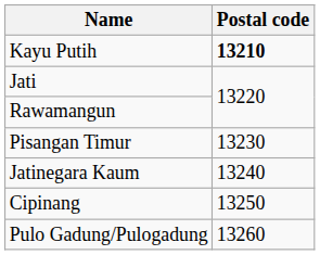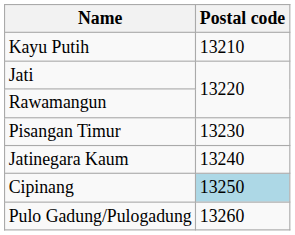Kayu Putih | Postal code: bold -> normal
Cipinang | Postal code: no background -> lightblue background
